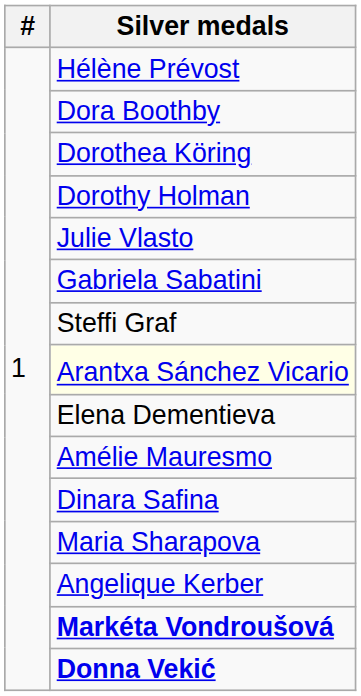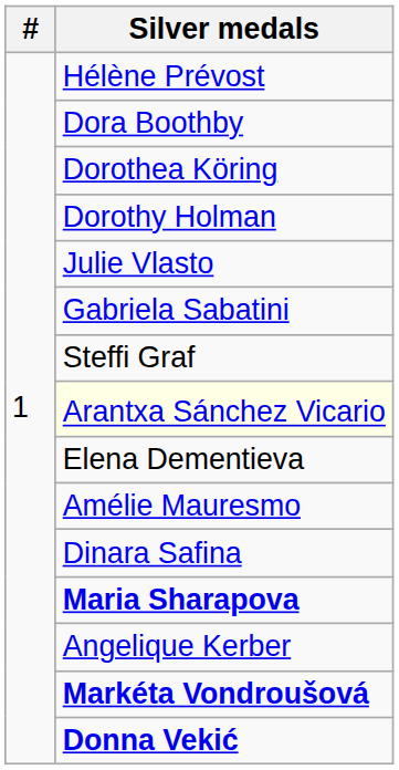Maria Sharapova | Silver medals: normal -> bold
